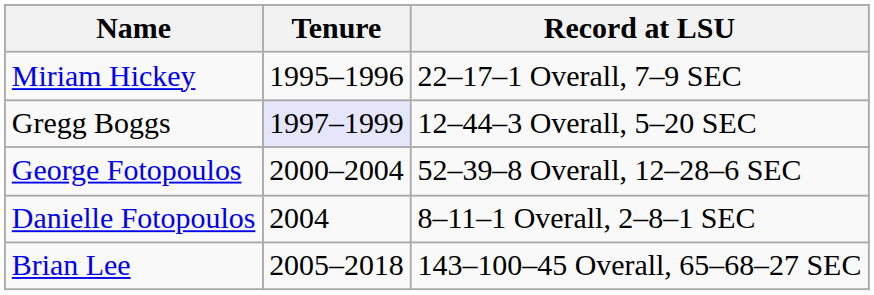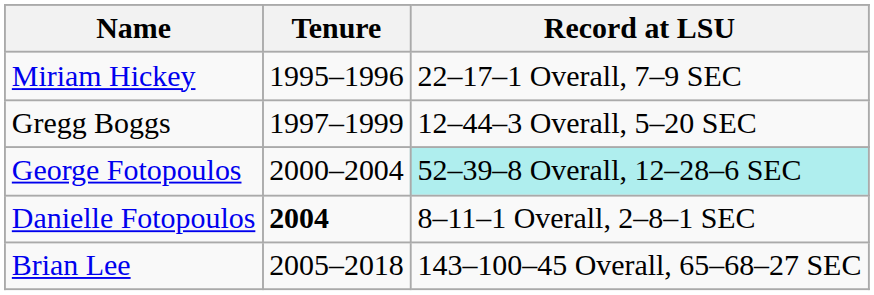row 3 | Tenure: lavender background -> no background
row 4 | Record at LSU: no background -> paleturquoise background
row 5 | Tenure: normal -> bold
